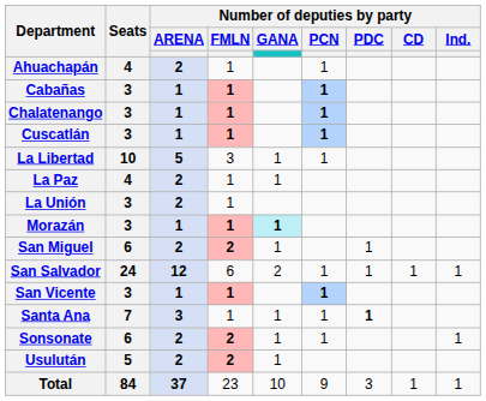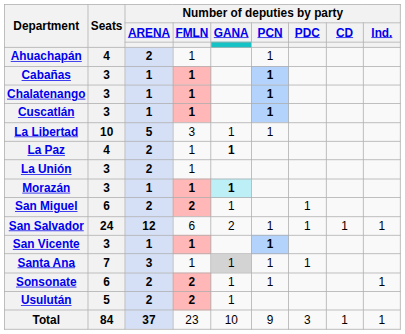La Paz | Number of deputies by party / GANA: normal -> bold
Santa Ana | Number of deputies by party / GANA: no background -> lightgrey background
Santa Ana | Number of deputies by party / PDC: bold -> normal
